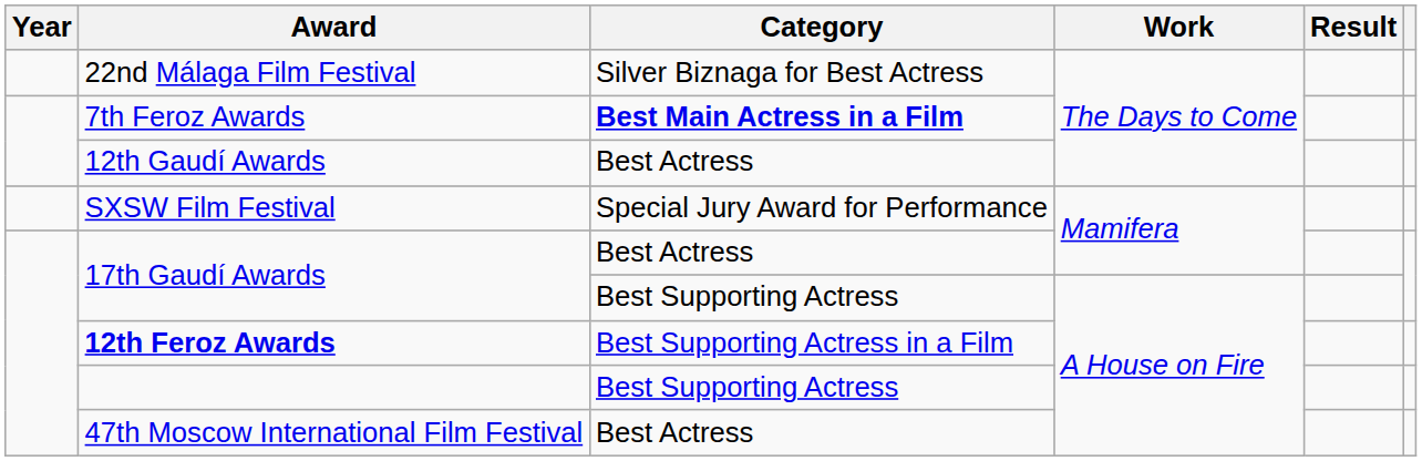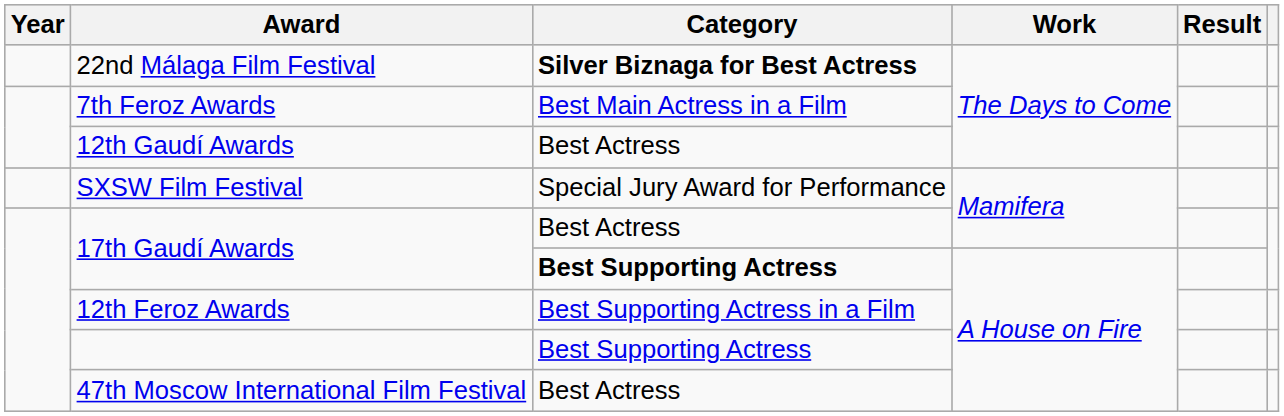22nd Málaga Film Festival | Category: normal -> bold
7th Feroz Awards | Category: bold -> normal
17th Gaudí Awards / Best Supporting Actress | Category: normal -> bold
12th Feroz Awards | Award: bold -> normal
